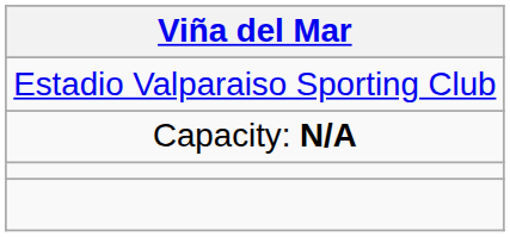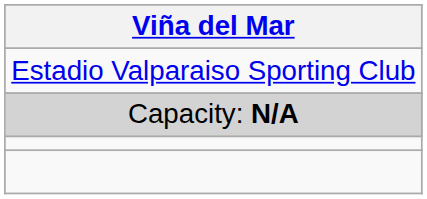row 3 | column 1: no background -> lightgrey background
